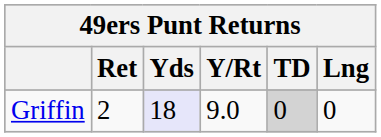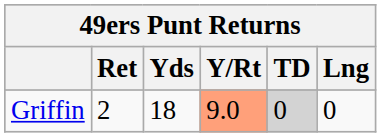Griffin | Yds: lavender background -> no background
Griffin | Y/Rt: no background -> lightsalmon background
